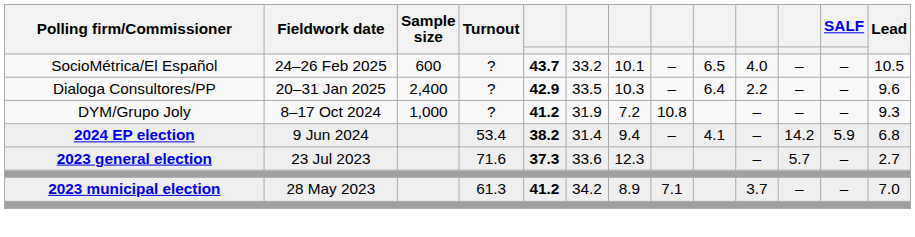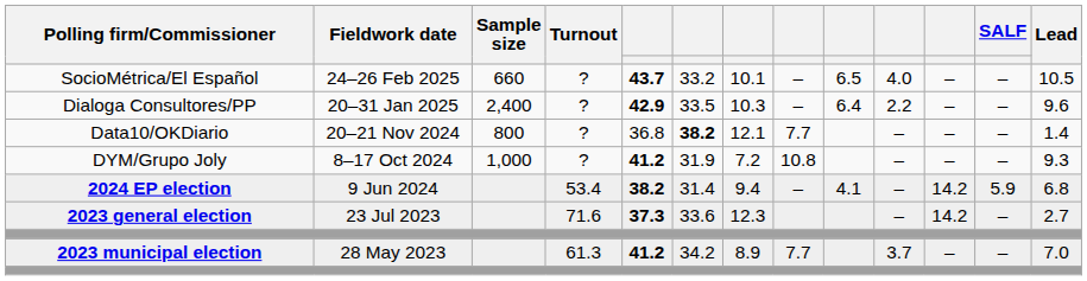SocioMétrica/El Español | Sample size: 600 -> 660
+ row: Data10/OKDiario | 20–21 Nov 2024 | 800 | ? | 36.8 | 38.2 | 12.1 | 7.7 | – | – | – | 1.4
2023 general election | column 11: 5.7 -> 14.2
2023 municipal election | column 8: 7.1 -> 7.7
